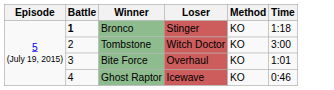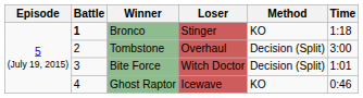Tombstone | Loser: Witch Doctor -> Overhaul
Tombstone | Method: KO -> Decision (Split)
Bite Force | Loser: Overhaul -> Witch Doctor
Bite Force | Method: KO -> Decision (Split)
